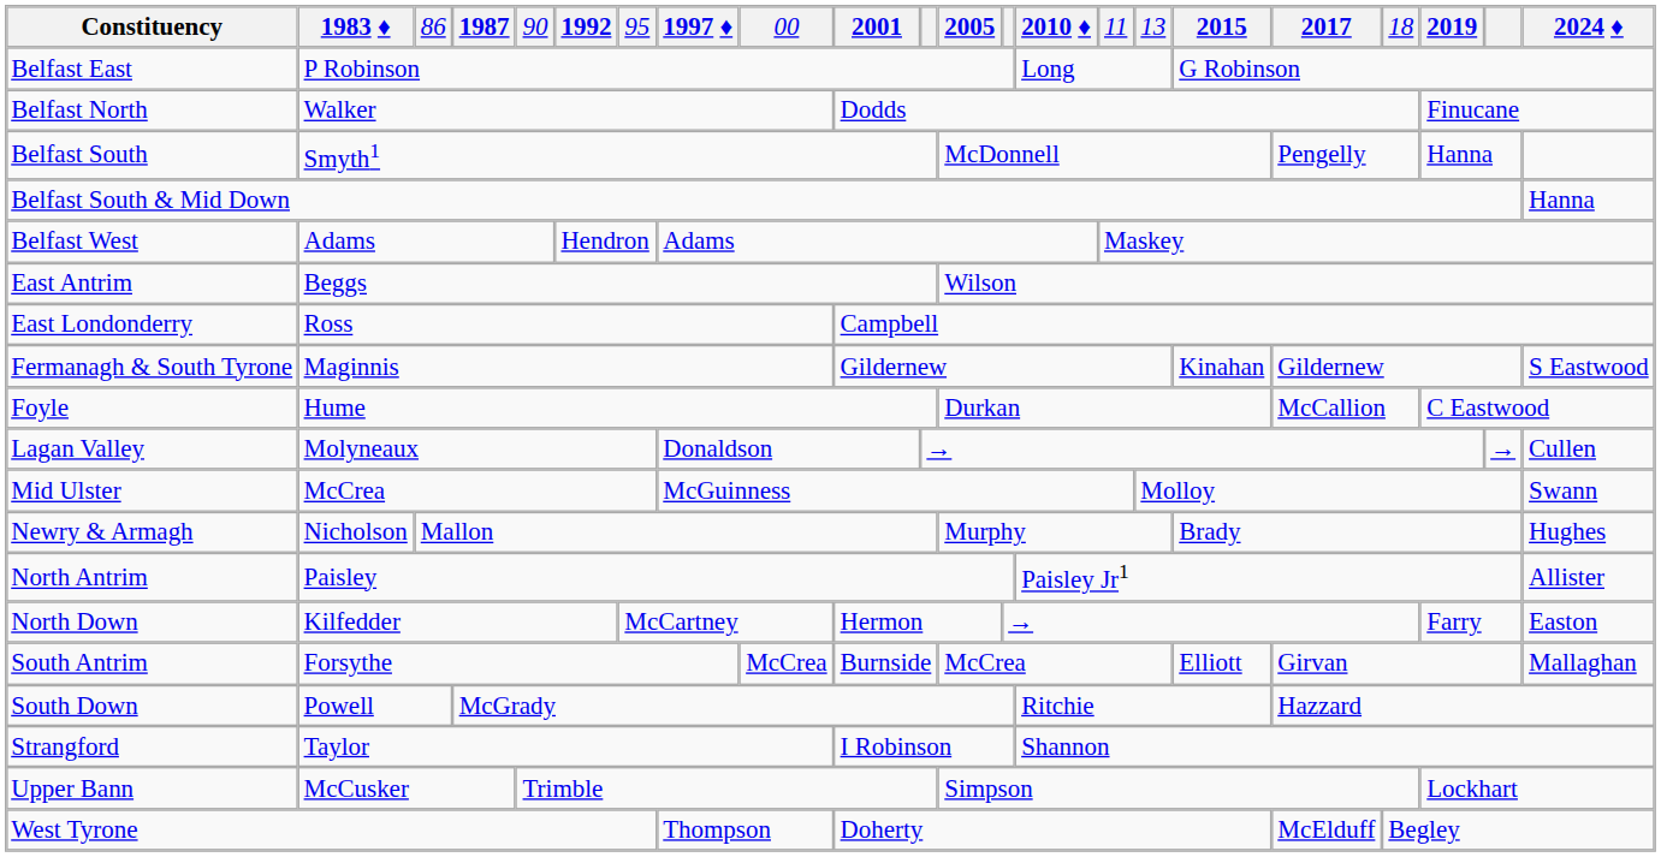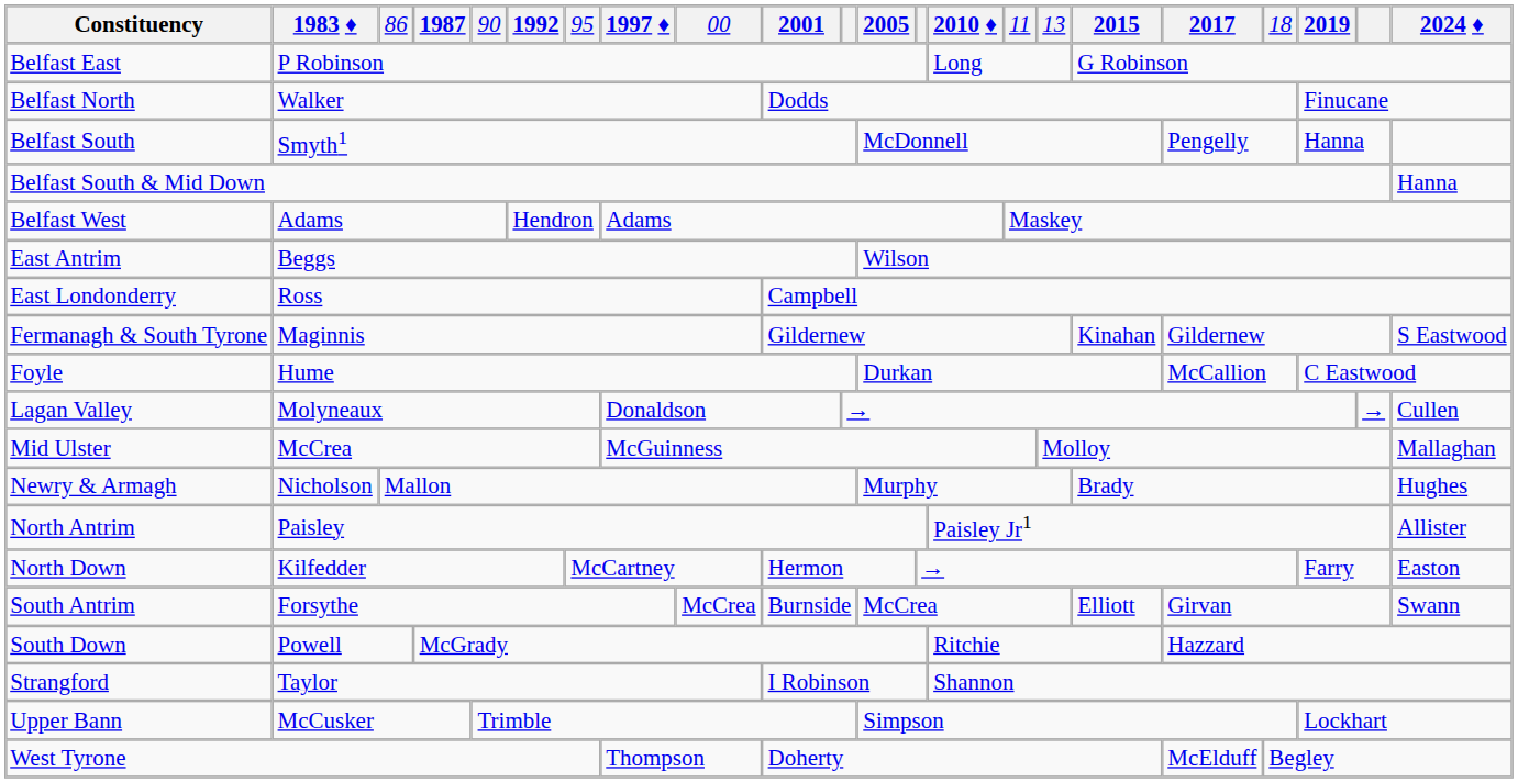Mid Ulster | 2024 ♦: Swann -> Mallaghan
South Antrim | 2024 ♦: Mallaghan -> Swann
